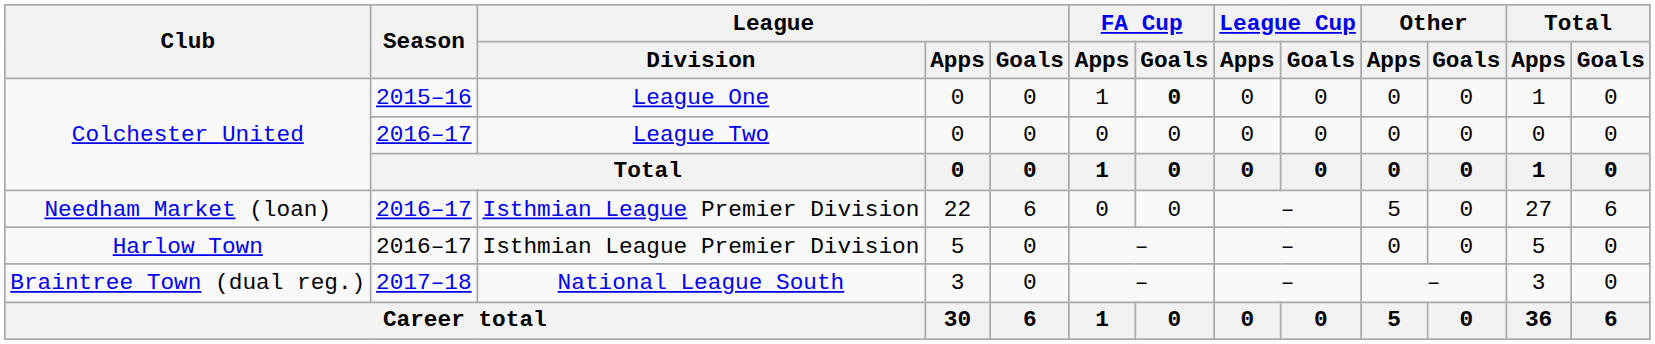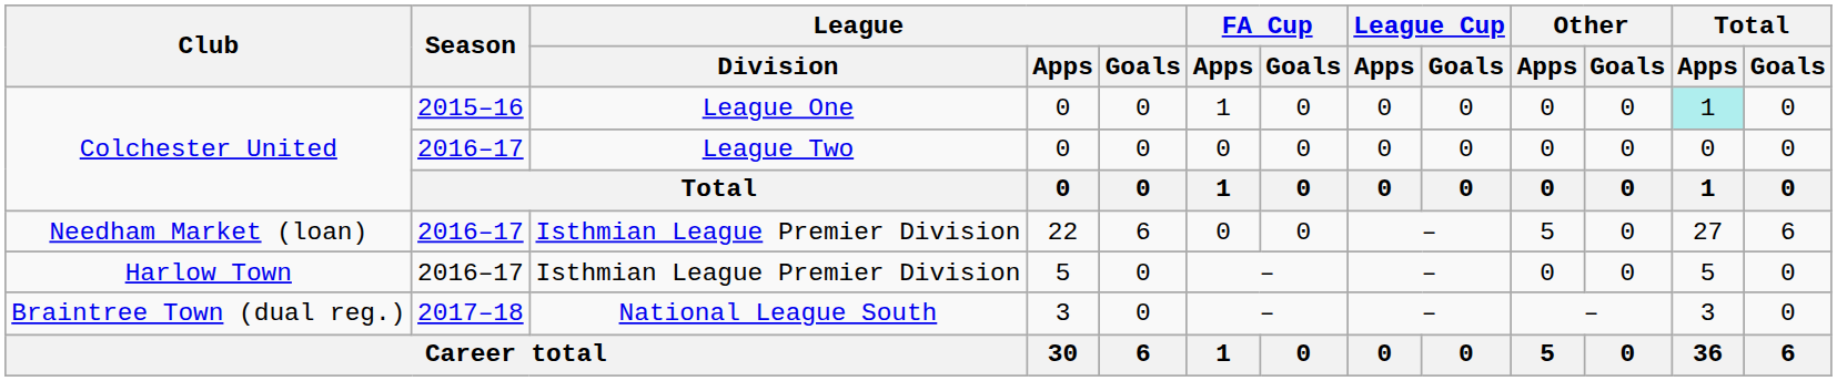Colchester United / League One | FA Cup / Goals: bold -> normal
Colchester United / League One | Total / Apps: no background -> paleturquoise background
